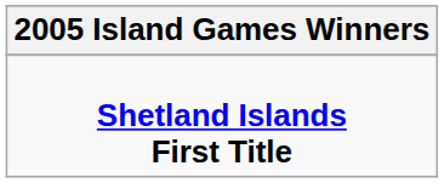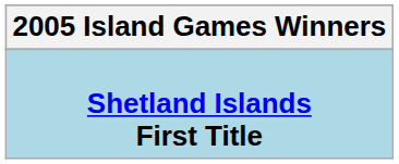row 2 | column 1: no background -> lightblue background
